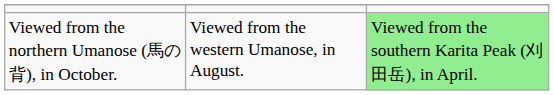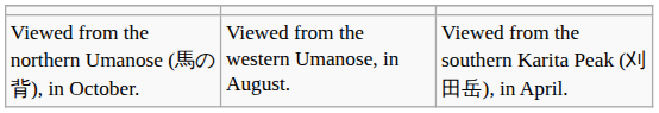Viewed from the northern Umanose (馬の背), in October. | column 3: lightgreen background -> no background
